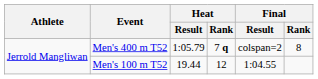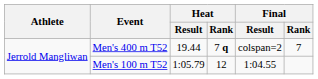Men's 400 m T52 | Heat / Result: 1:05.79 -> 19.44
Men's 400 m T52 | Final / Rank: 8 -> 7
Men's 100 m T52 | Heat / Result: 19.44 -> 1:05.79
